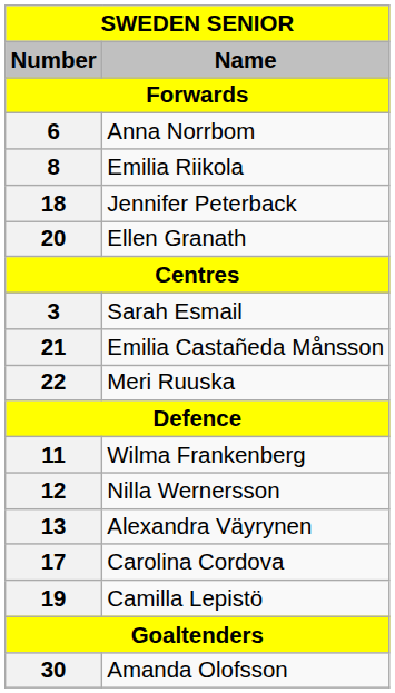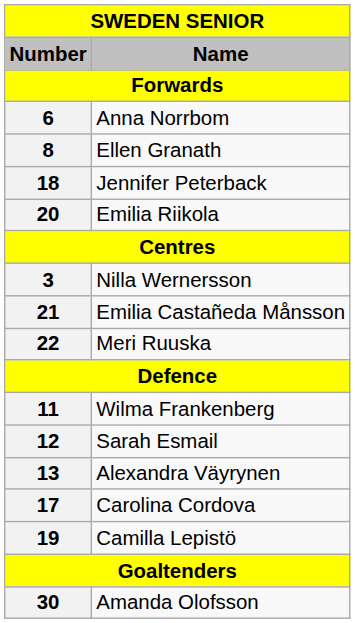8 | SWEDEN SENIOR / Name / Forwards: Emilia Riikola -> Ellen Granath
20 | SWEDEN SENIOR / Name / Forwards: Ellen Granath -> Emilia Riikola
3 | SWEDEN SENIOR / Name / Forwards: Sarah Esmail -> Nilla Wernersson
12 | SWEDEN SENIOR / Name / Forwards: Nilla Wernersson -> Sarah Esmail
